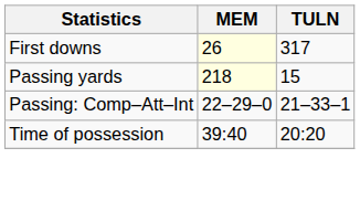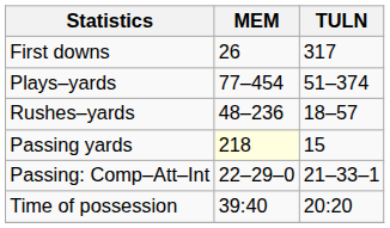First downs | MEM: lightyellow background -> no background
+ row: Plays–yards | 77–454 | 51–374
+ row: Rushes–yards | 48–236 | 18–57
